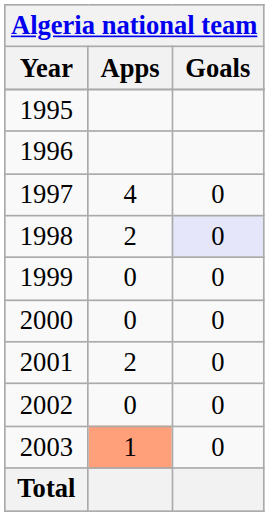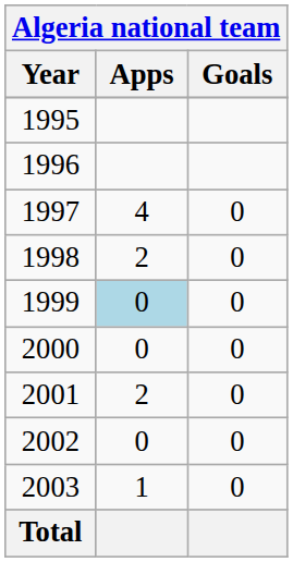1998 | Goals: lavender background -> no background
1999 | Apps: no background -> lightblue background
2003 | Apps: lightsalmon background -> no background
